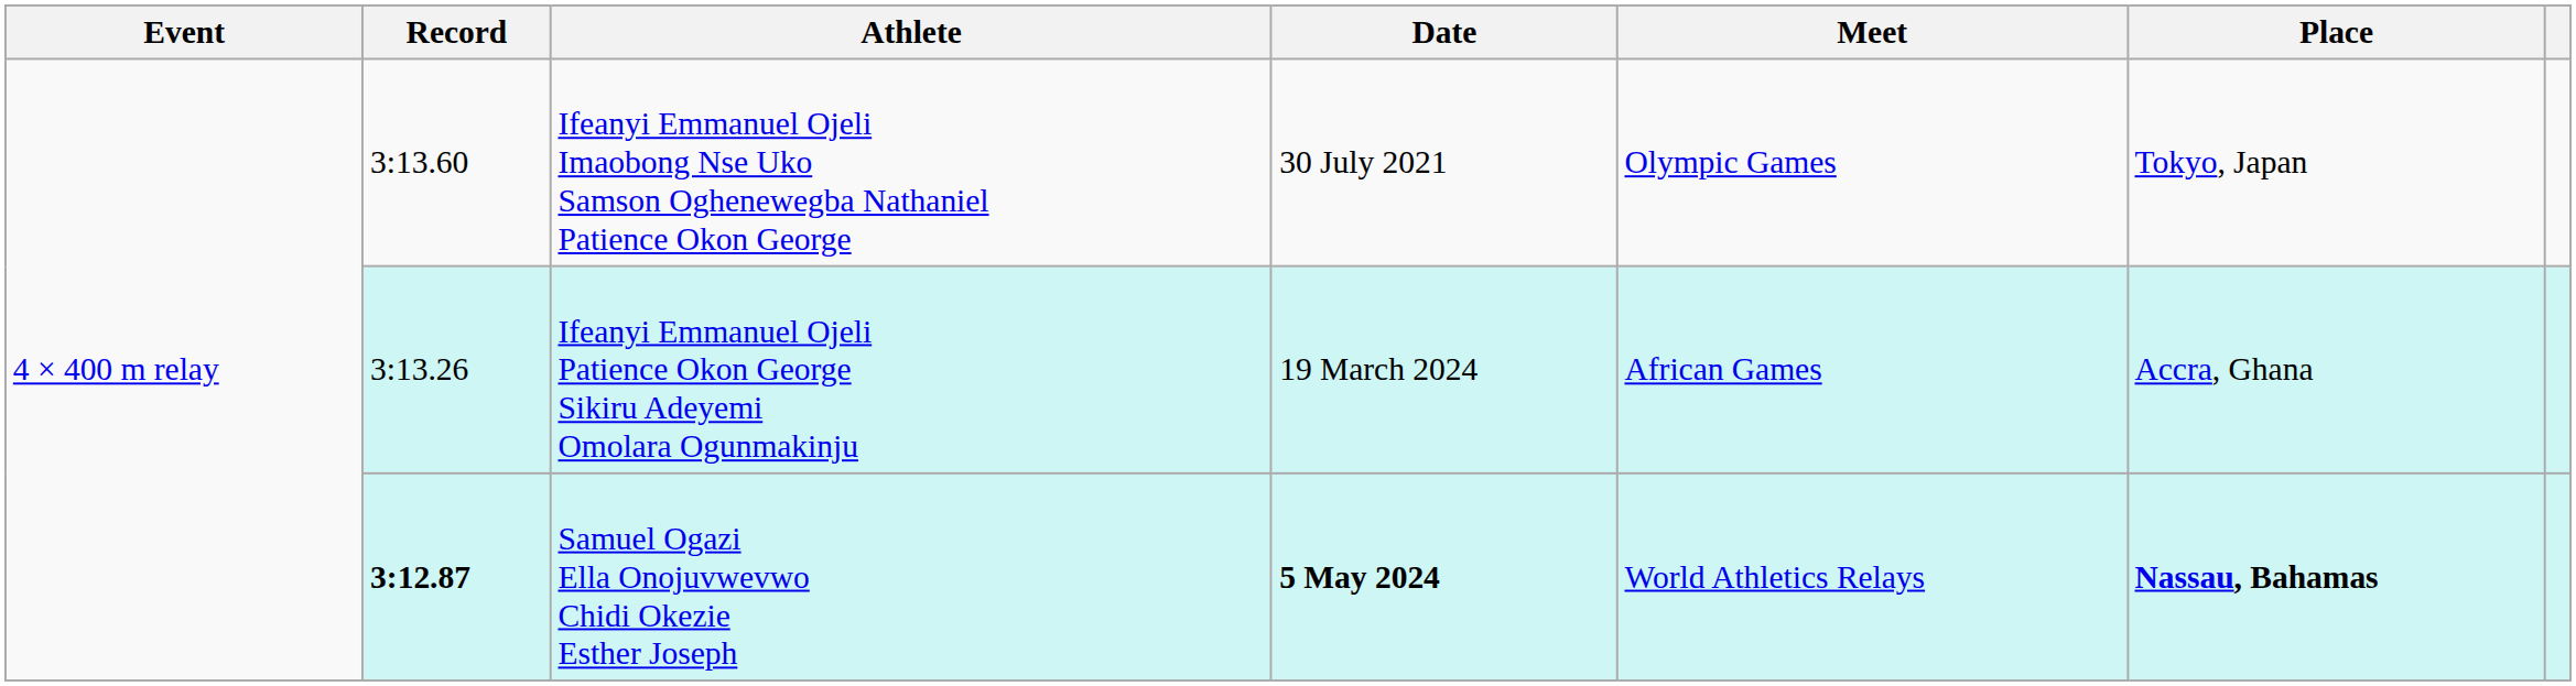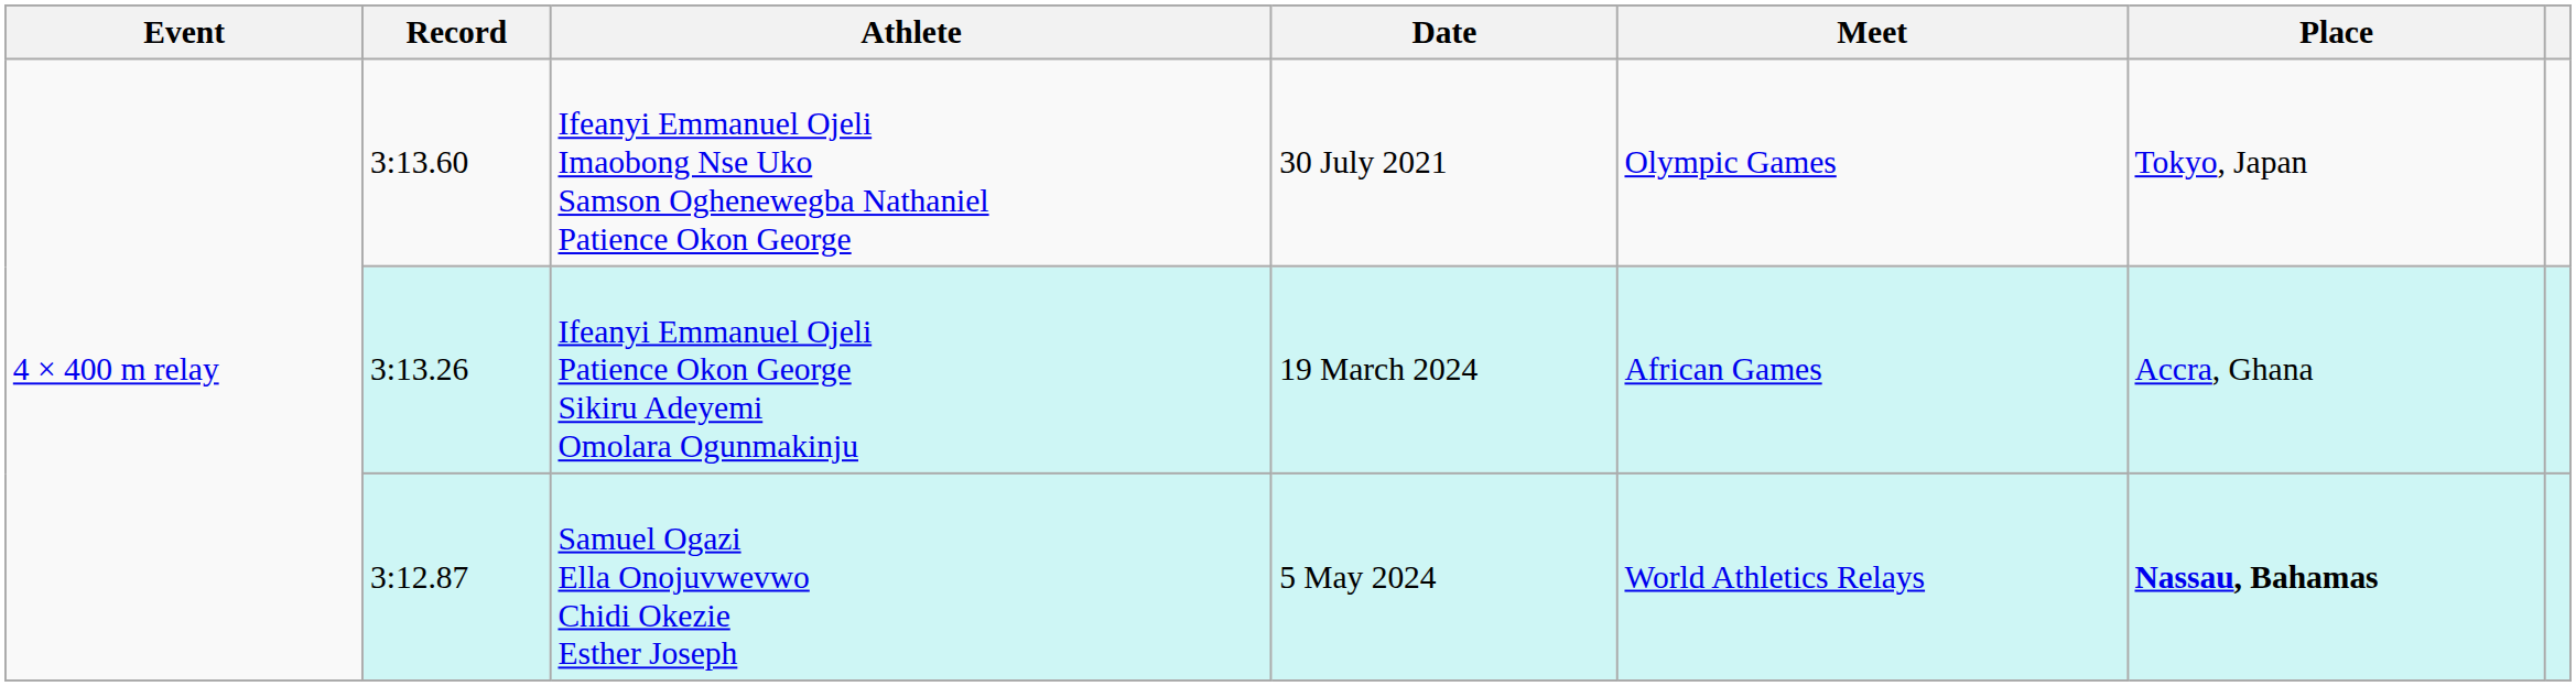Samuel Ogazi Ella Onojuvwevwo Chidi Okezie Esther Joseph | Record: bold -> normal
Samuel Ogazi Ella Onojuvwevwo Chidi Okezie Esther Joseph | Date: bold -> normal
